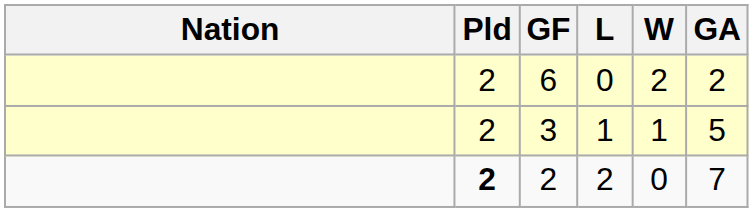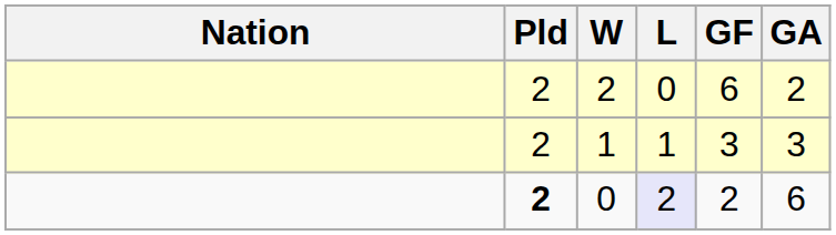columns swapped: W <-> GF
row 3 | GA: 5 -> 3
row 4 | L: no background -> lavender background
row 4 | GA: 7 -> 6
